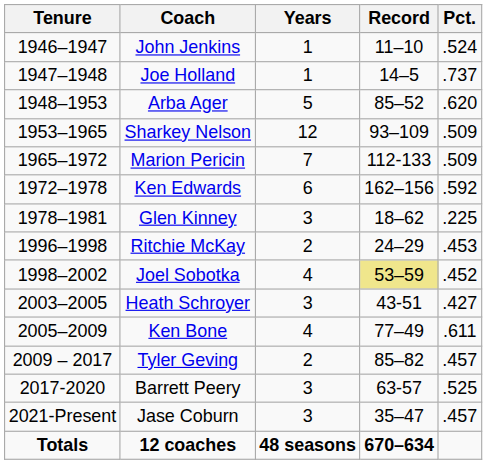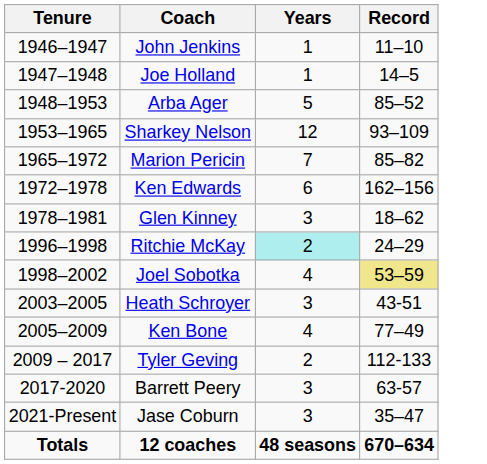- column: Pct. | .524 | .737 | .620 | .509 | .509 | .592 | .225 | .453 | .452 | .427 | .611 | .457 | .525 | .457
Marion Pericin | Record: 112-133 -> 85–82
Ritchie McKay | Years: no background -> paleturquoise background
Tyler Geving | Record: 85–82 -> 112-133
